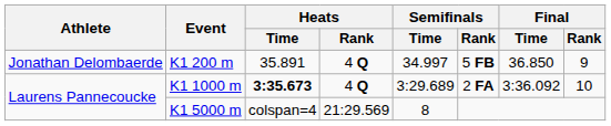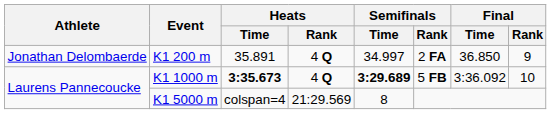K1 200 m | Semifinals / Rank: 5 FB -> 2 FA
K1 1000 m | Semifinals / Time: normal -> bold
K1 1000 m | Semifinals / Rank: 2 FA -> 5 FB
